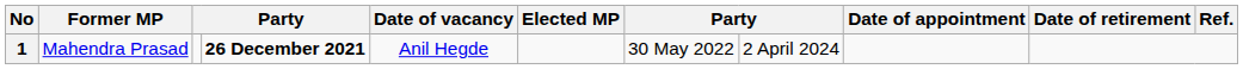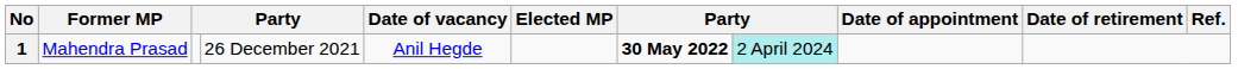1 | column 4: bold -> normal
1 | column 7: normal -> bold
1 | column 8: no background -> paleturquoise background
